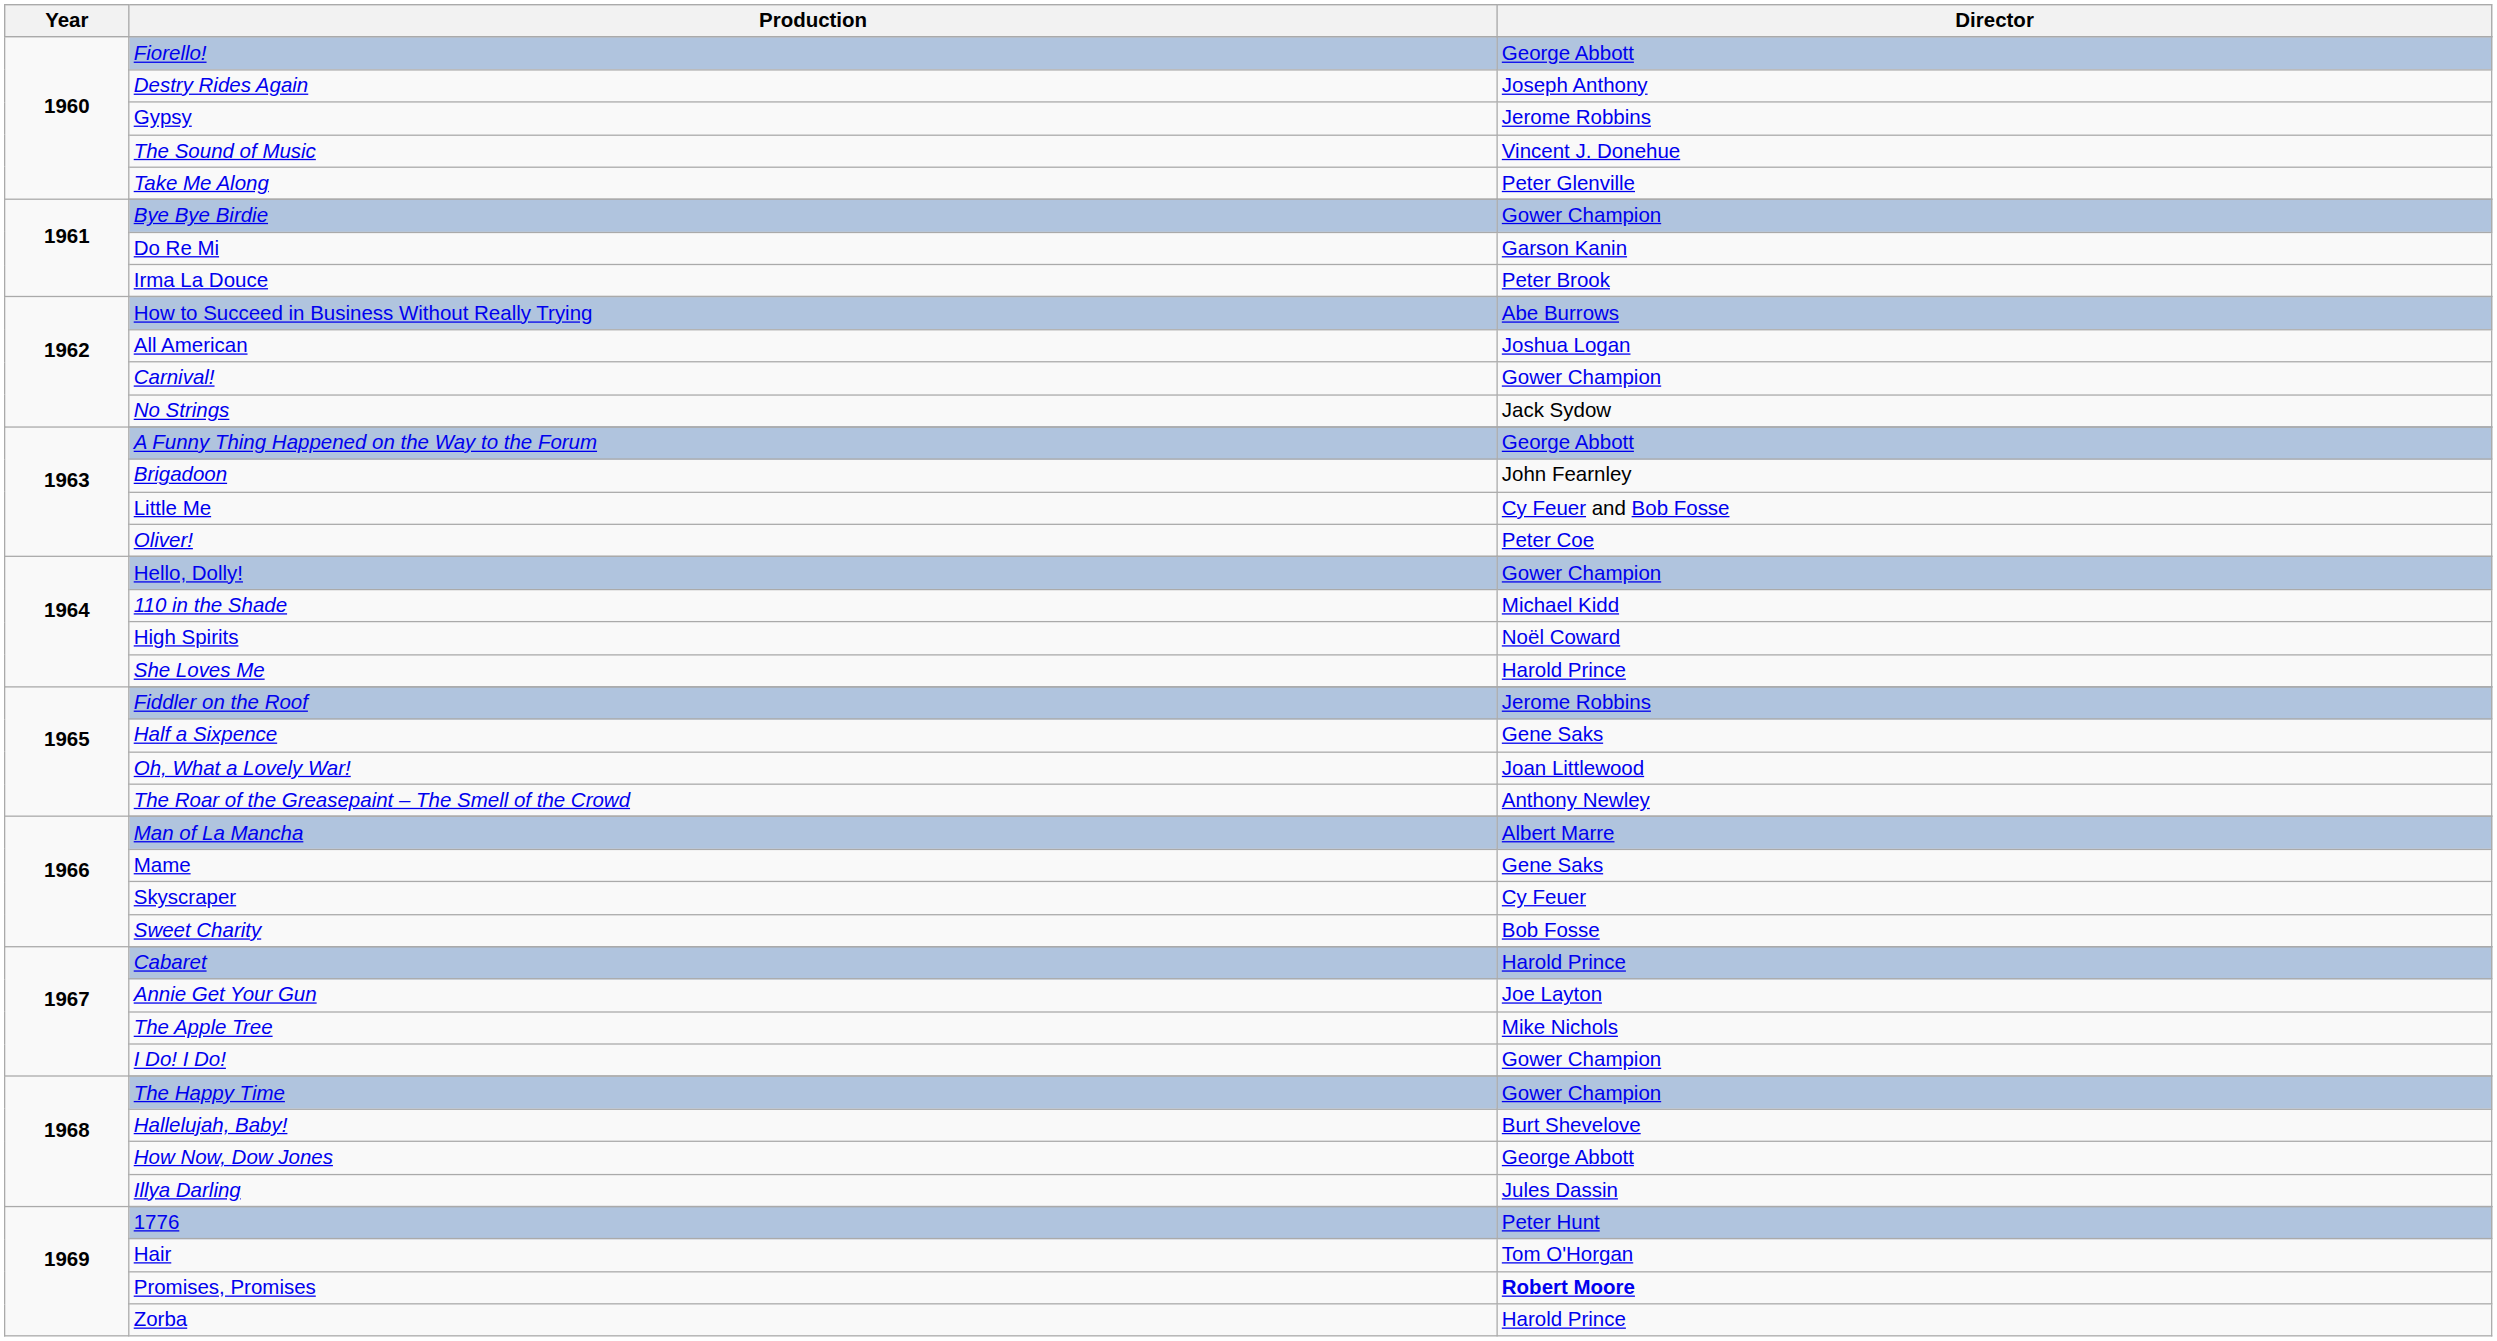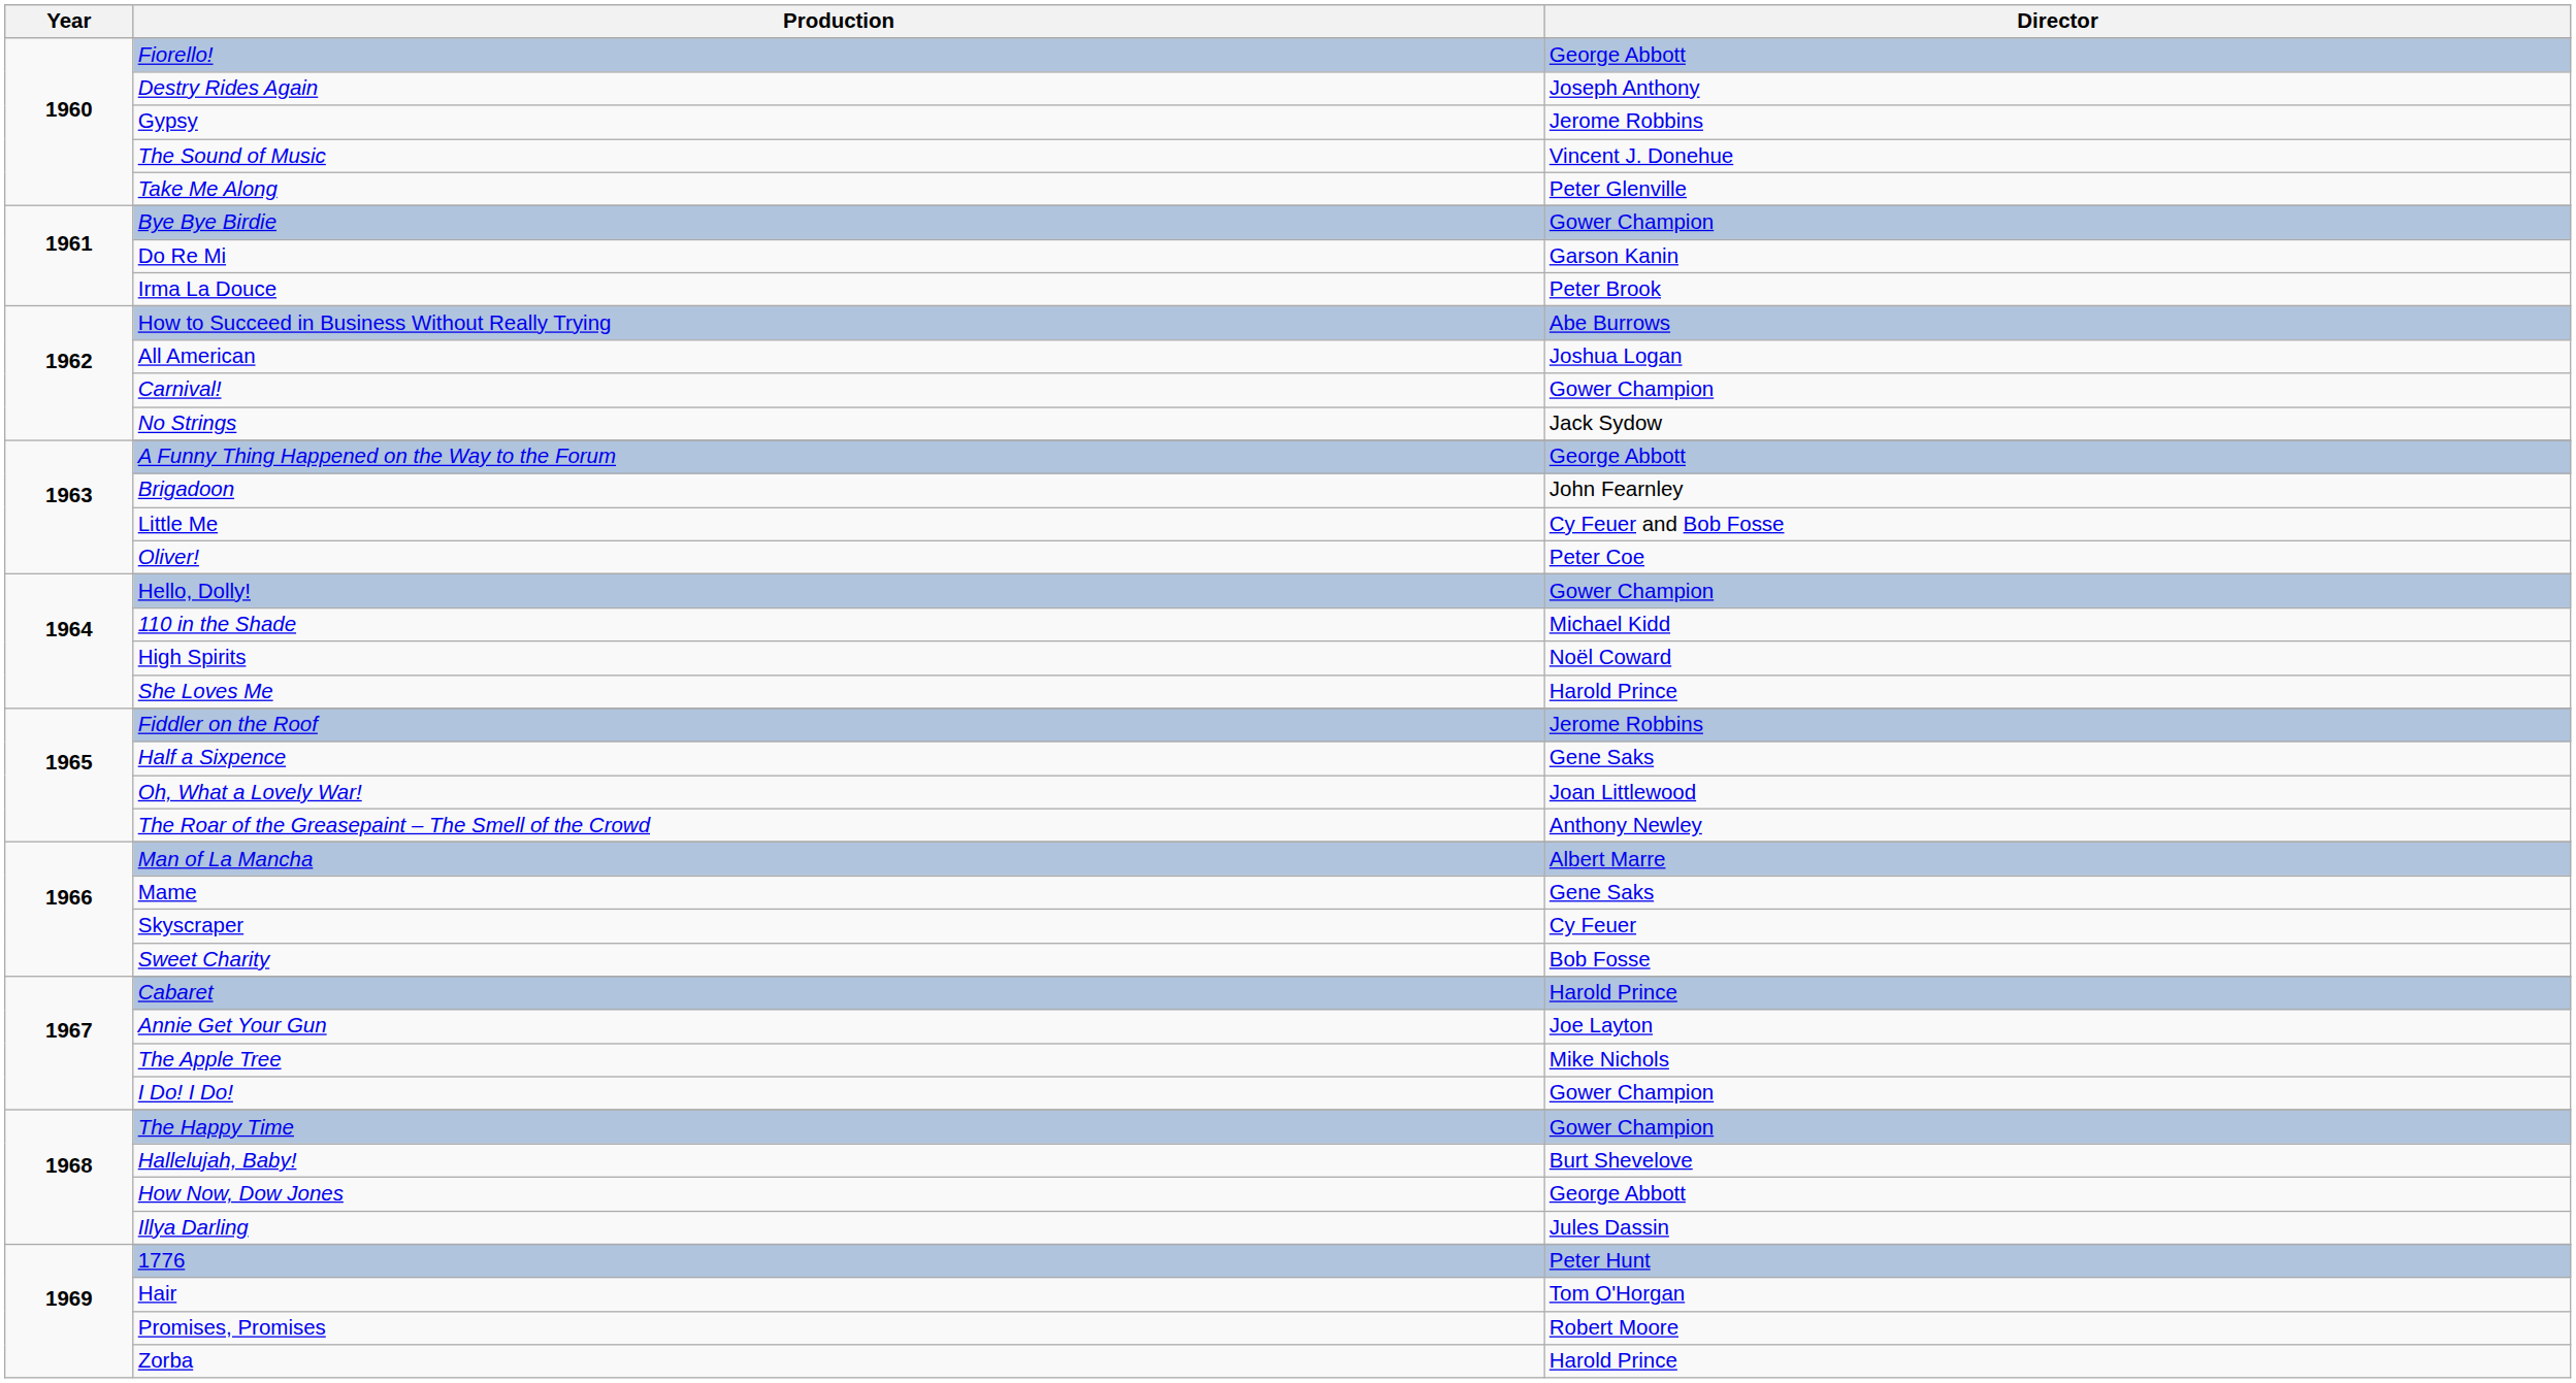Promises, Promises | Director: bold -> normal
